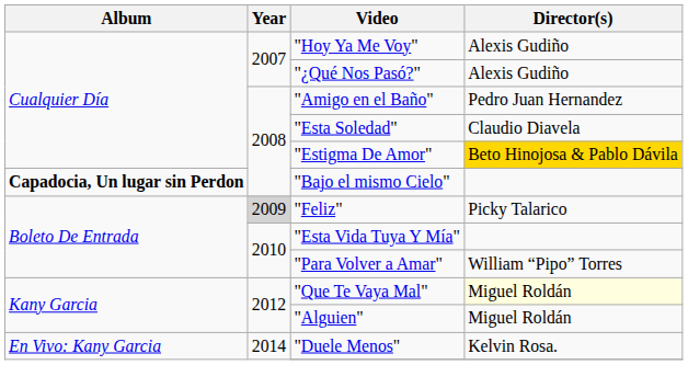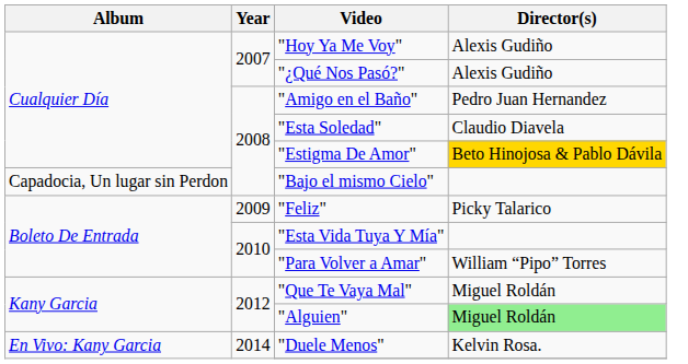"Bajo el mismo Cielo" | Album: bold -> normal
"Feliz" | Year: lightgrey background -> no background
"Que Te Vaya Mal" | Director(s): lightyellow background -> no background
"Alguien" | Director(s): no background -> lightgreen background
